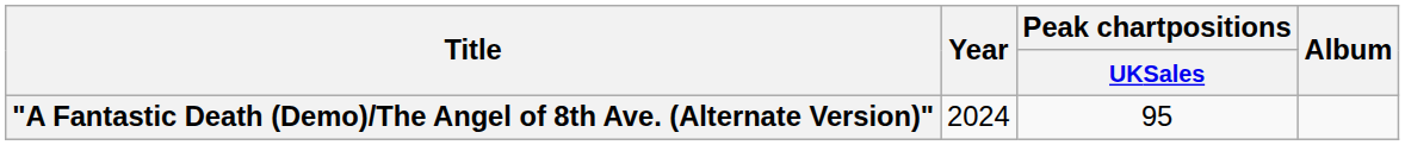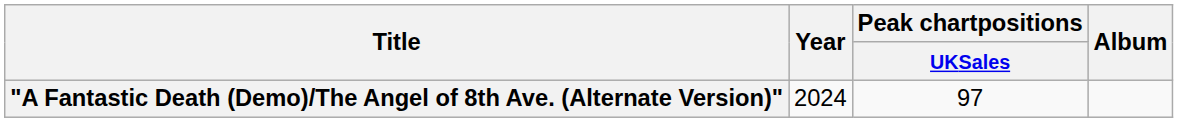row 3 | Peak chartpositions / UKSales: 95 -> 97
